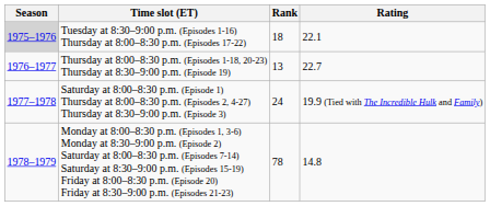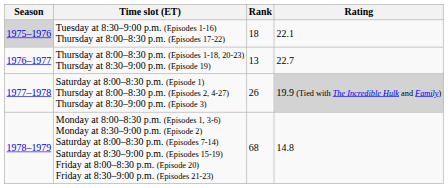row 4 | Rank: 24 -> 26
row 4 | Rating: no background -> lightgrey background
row 5 | Rank: 78 -> 68
